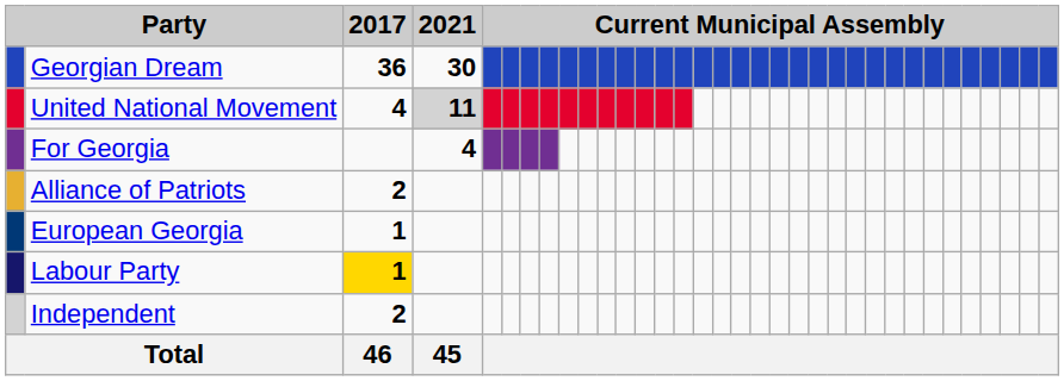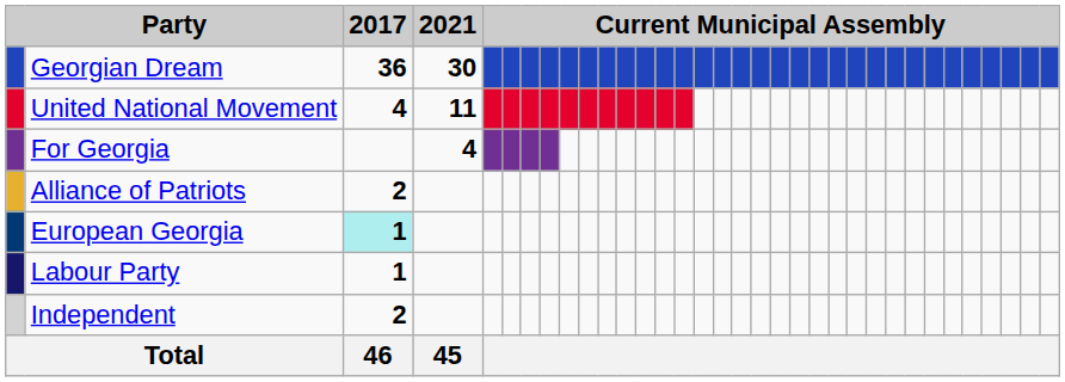United National Movement | 2021: lightgrey background -> no background
European Georgia | 2017: no background -> paleturquoise background
Labour Party | 2017: gold background -> no background
